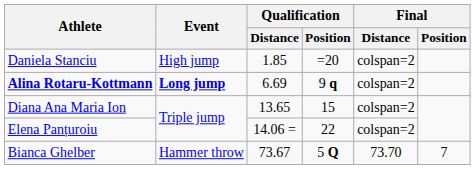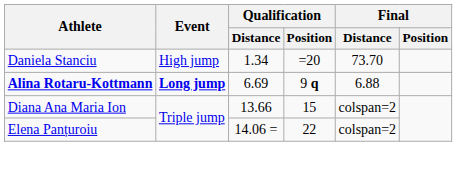Daniela Stanciu | Qualification / Distance: 1.85 -> 1.34
Daniela Stanciu | Final / Distance: colspan=2 -> 73.70
Alina Rotaru-Kottmann | Final / Distance: colspan=2 -> 6.88
Diana Ana Maria Ion | Qualification / Distance: 13.65 -> 13.66
- row: Bianca Ghelber | Hammer throw | 73.67 | 5 Q | 73.70 | 7
